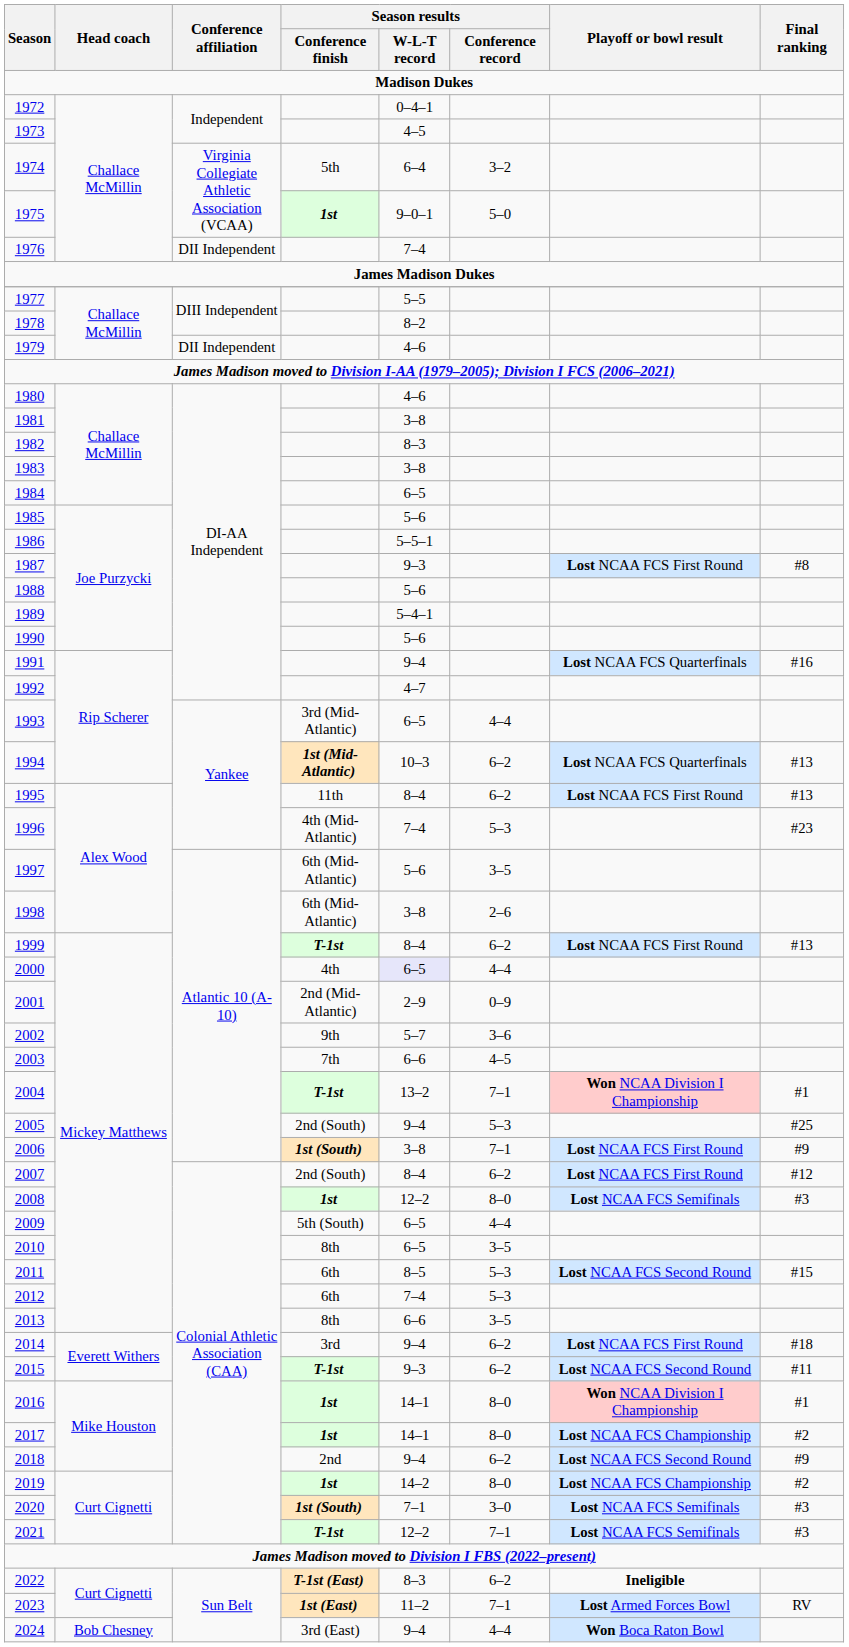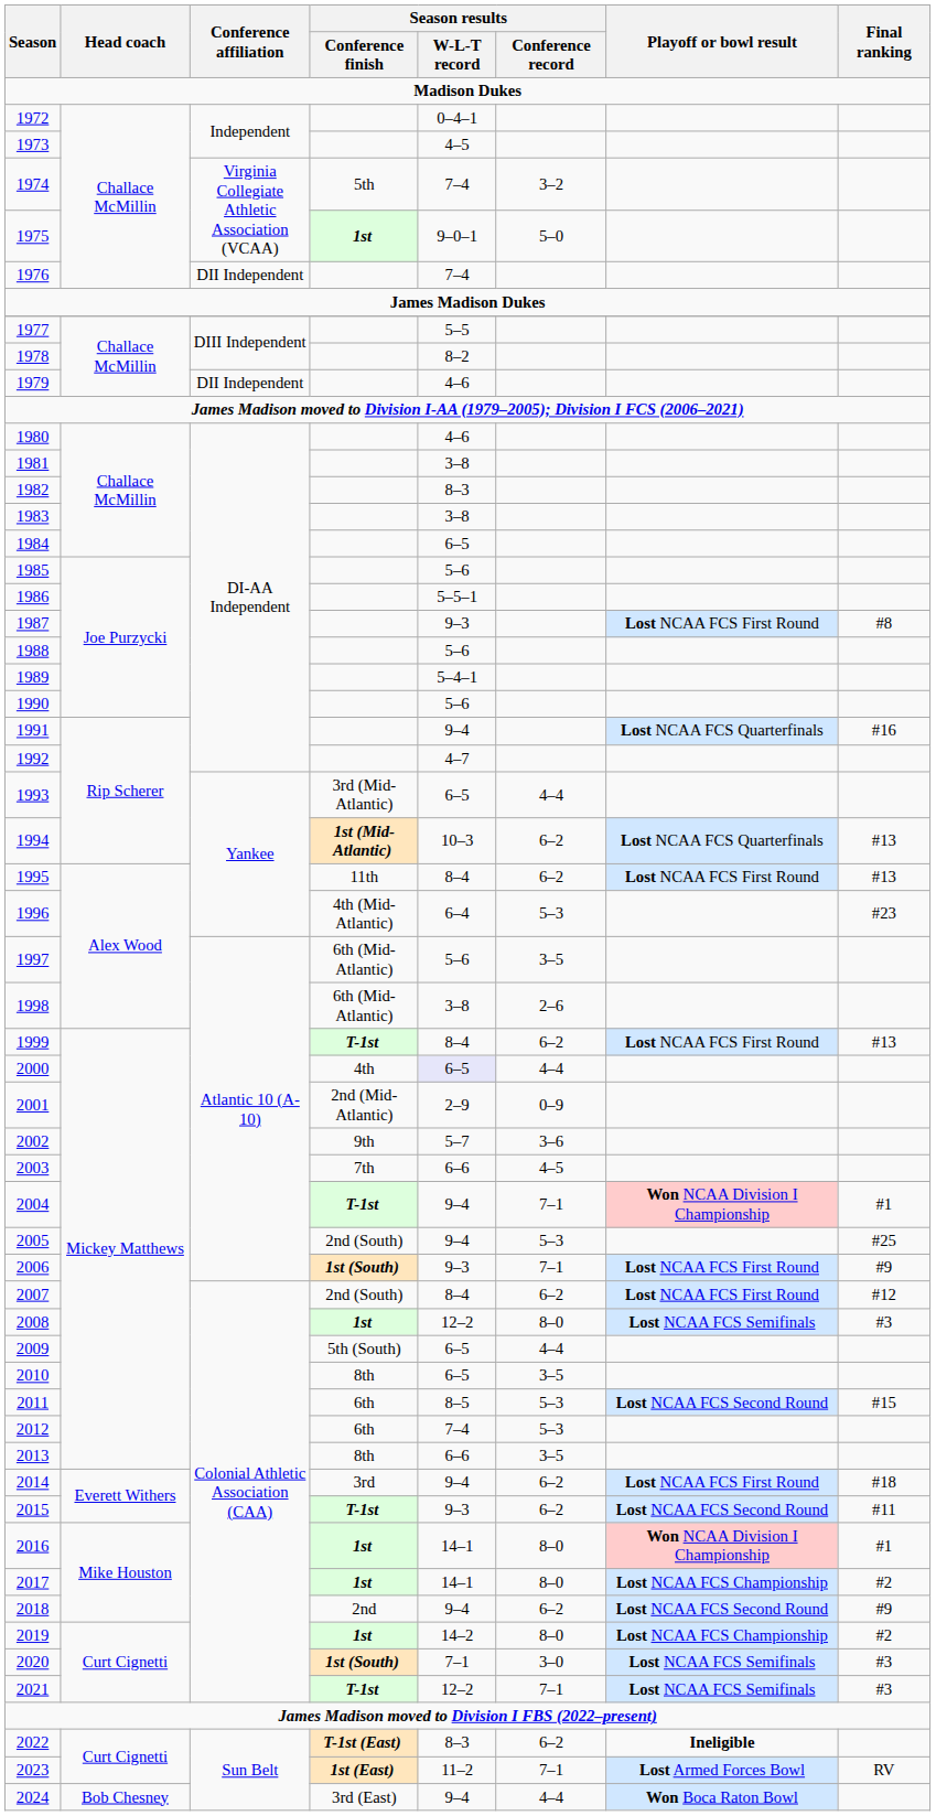1974 | Season results / W-L-T record: 6–4 -> 7–4
1996 | Season results / W-L-T record: 7–4 -> 6–4
2004 | Season results / W-L-T record: 13–2 -> 9–4
2006 | Season results / W-L-T record: 3–8 -> 9–3
